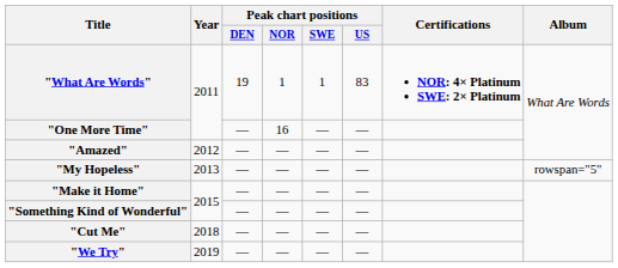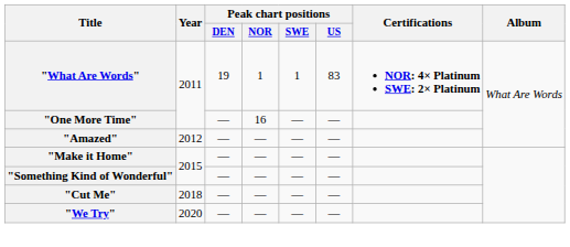- row: "My Hopeless" | 2013 | — | — | — | — | rowspan="5"
"We Try" | Year: 2019 -> 2020
